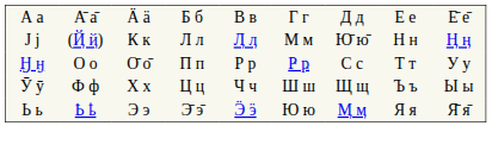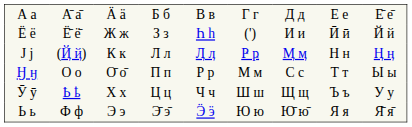+ row: Ё ё | Ё̄ ё̄ | Ж ж | З з | Һ һ | (') | И и | Ӣ ӣ | Й й
Ј ј | column 6: М м -> Ҏ ҏ
Ј ј | column 7: Ю̄ ю̄ -> Ӎ ӎ
Ӈ ӈ | column 6: Ҏ ҏ -> М м
Ӈ ӈ | column 9: У у -> Ы ы
Ӯ ӯ | column 2: Ф ф -> Ҍ ҍ
Ӯ ӯ | column 9: Ы ы -> У у
Ь ь | column 2: Ҍ ҍ -> Ф ф
Ь ь | column 7: Ӎ ӎ -> Ю̄ ю̄
